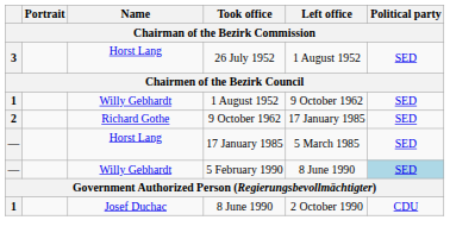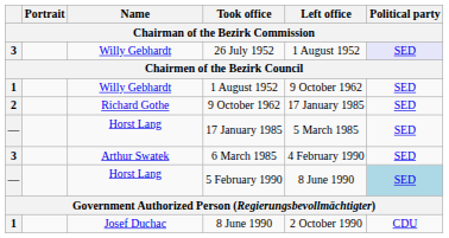26 July 1952 | Name: Horst Lang -> Willy Gebhardt
26 July 1952 | Political party: no background -> lavender background
+ row: 3 | Arthur Swatek | 6 March 1985 | 4 February 1990 | SED
5 February 1990 | Name: Willy Gebhardt -> Horst Lang
